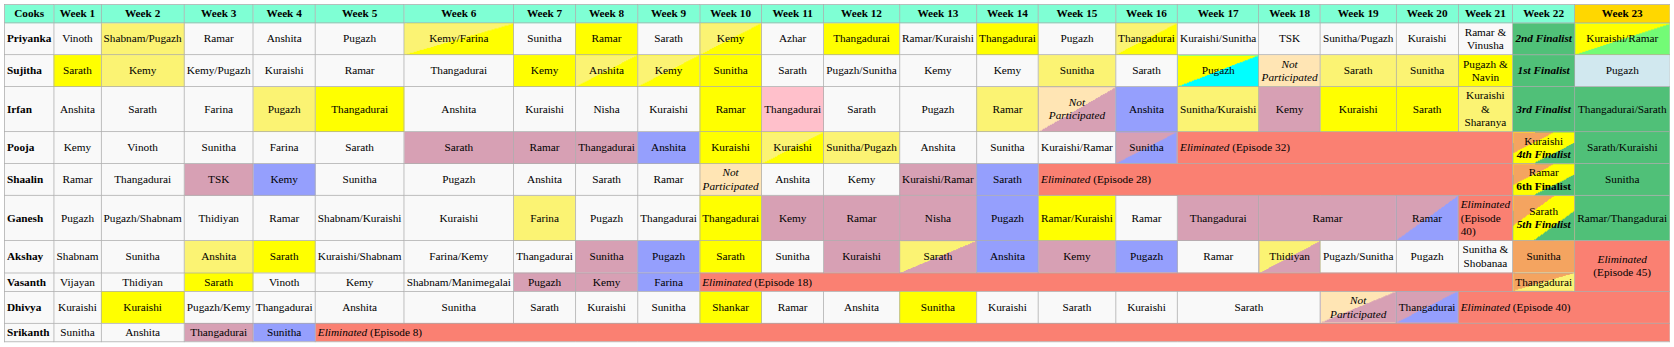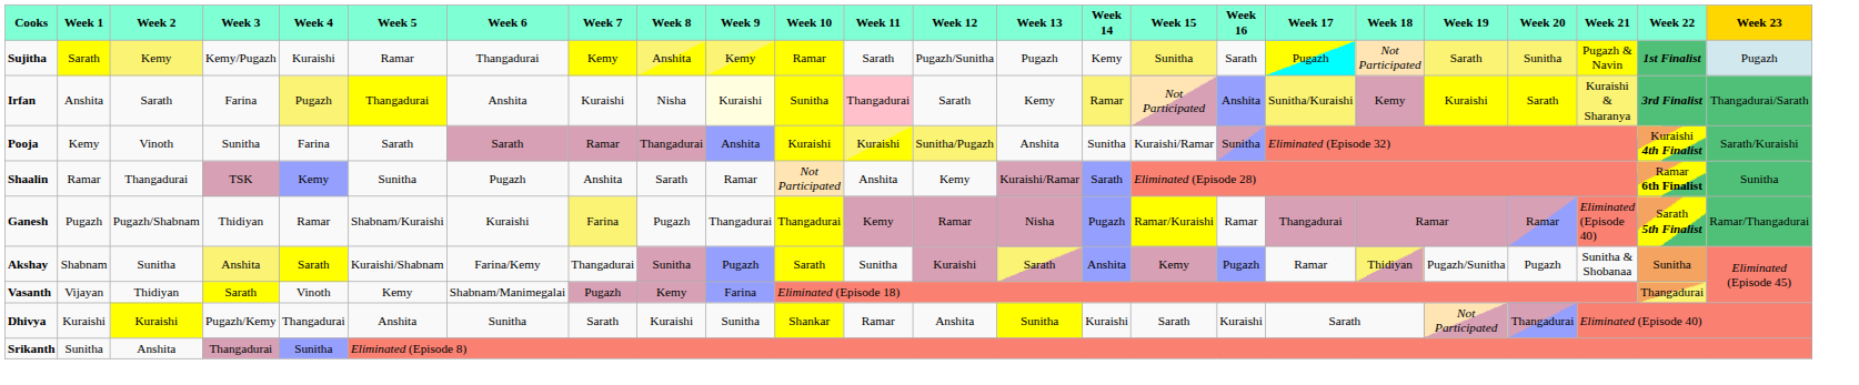- row: Priyanka | Vinoth | Shabnam/Pugazh | Ramar | Anshita | Pugazh | Kemy/Farina | Sunitha | Ramar | Sarath | Kemy | Azhar | Thangadurai | Ramar/Kuraishi | Thangadurai | Pugazh | Thangadurai | Kuraishi/Sunitha | TSK | Sunitha/Pugazh | Kuraishi | Ramar & Vinusha | 2nd Finalist | Kuraishi/Ramar
Sujitha | Week 10: Sunitha -> Ramar
Sujitha | Week 13: Kemy -> Pugazh
Irfan | Week 9: no background -> lightyellow background
Irfan | Week 10: Ramar -> Sunitha
Irfan | Week 13: Pugazh -> Kemy
